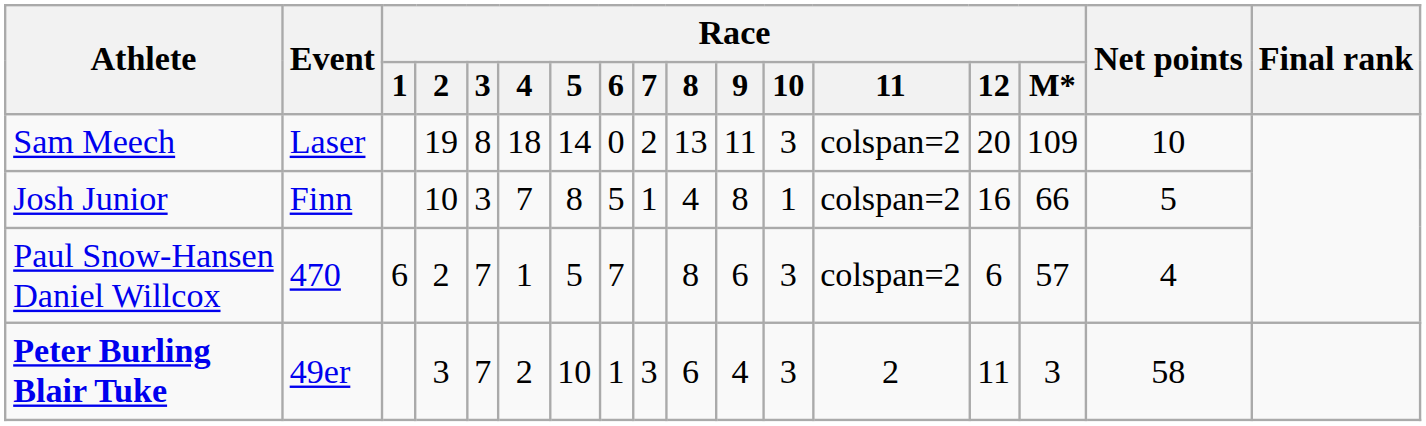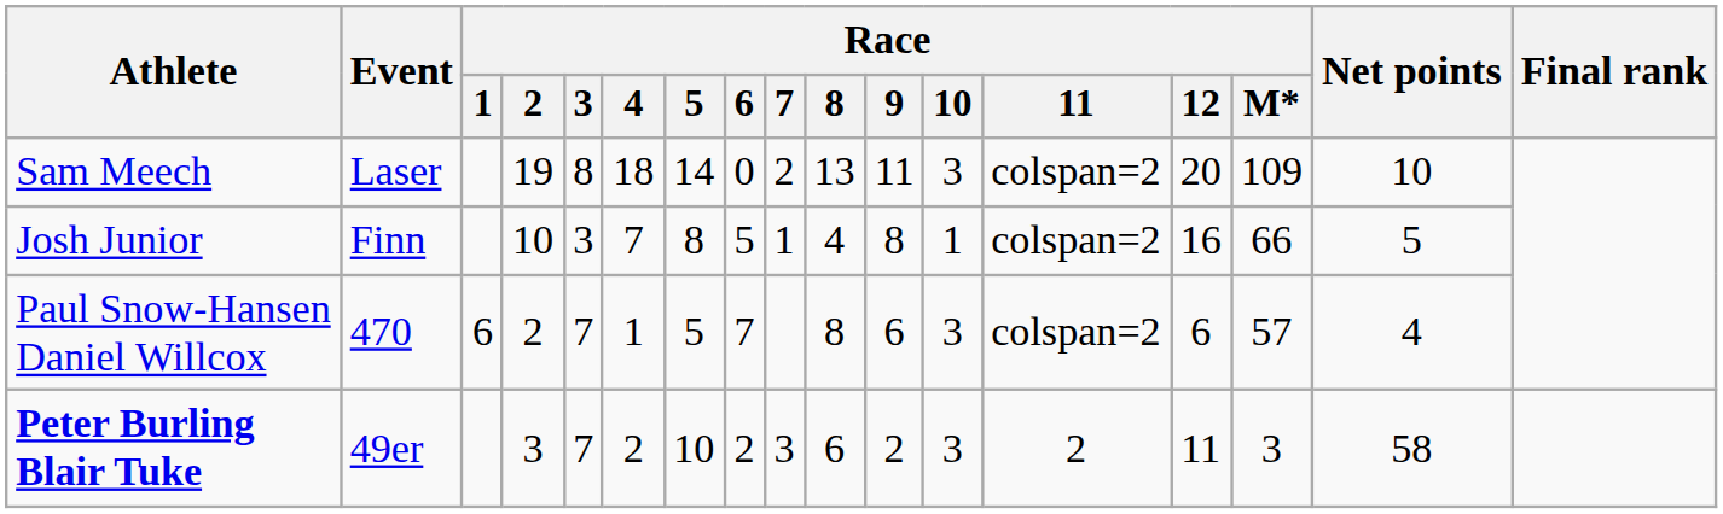Peter Burling Blair Tuke | Race / 6: 1 -> 2
Peter Burling Blair Tuke | Race / 9: 4 -> 2
